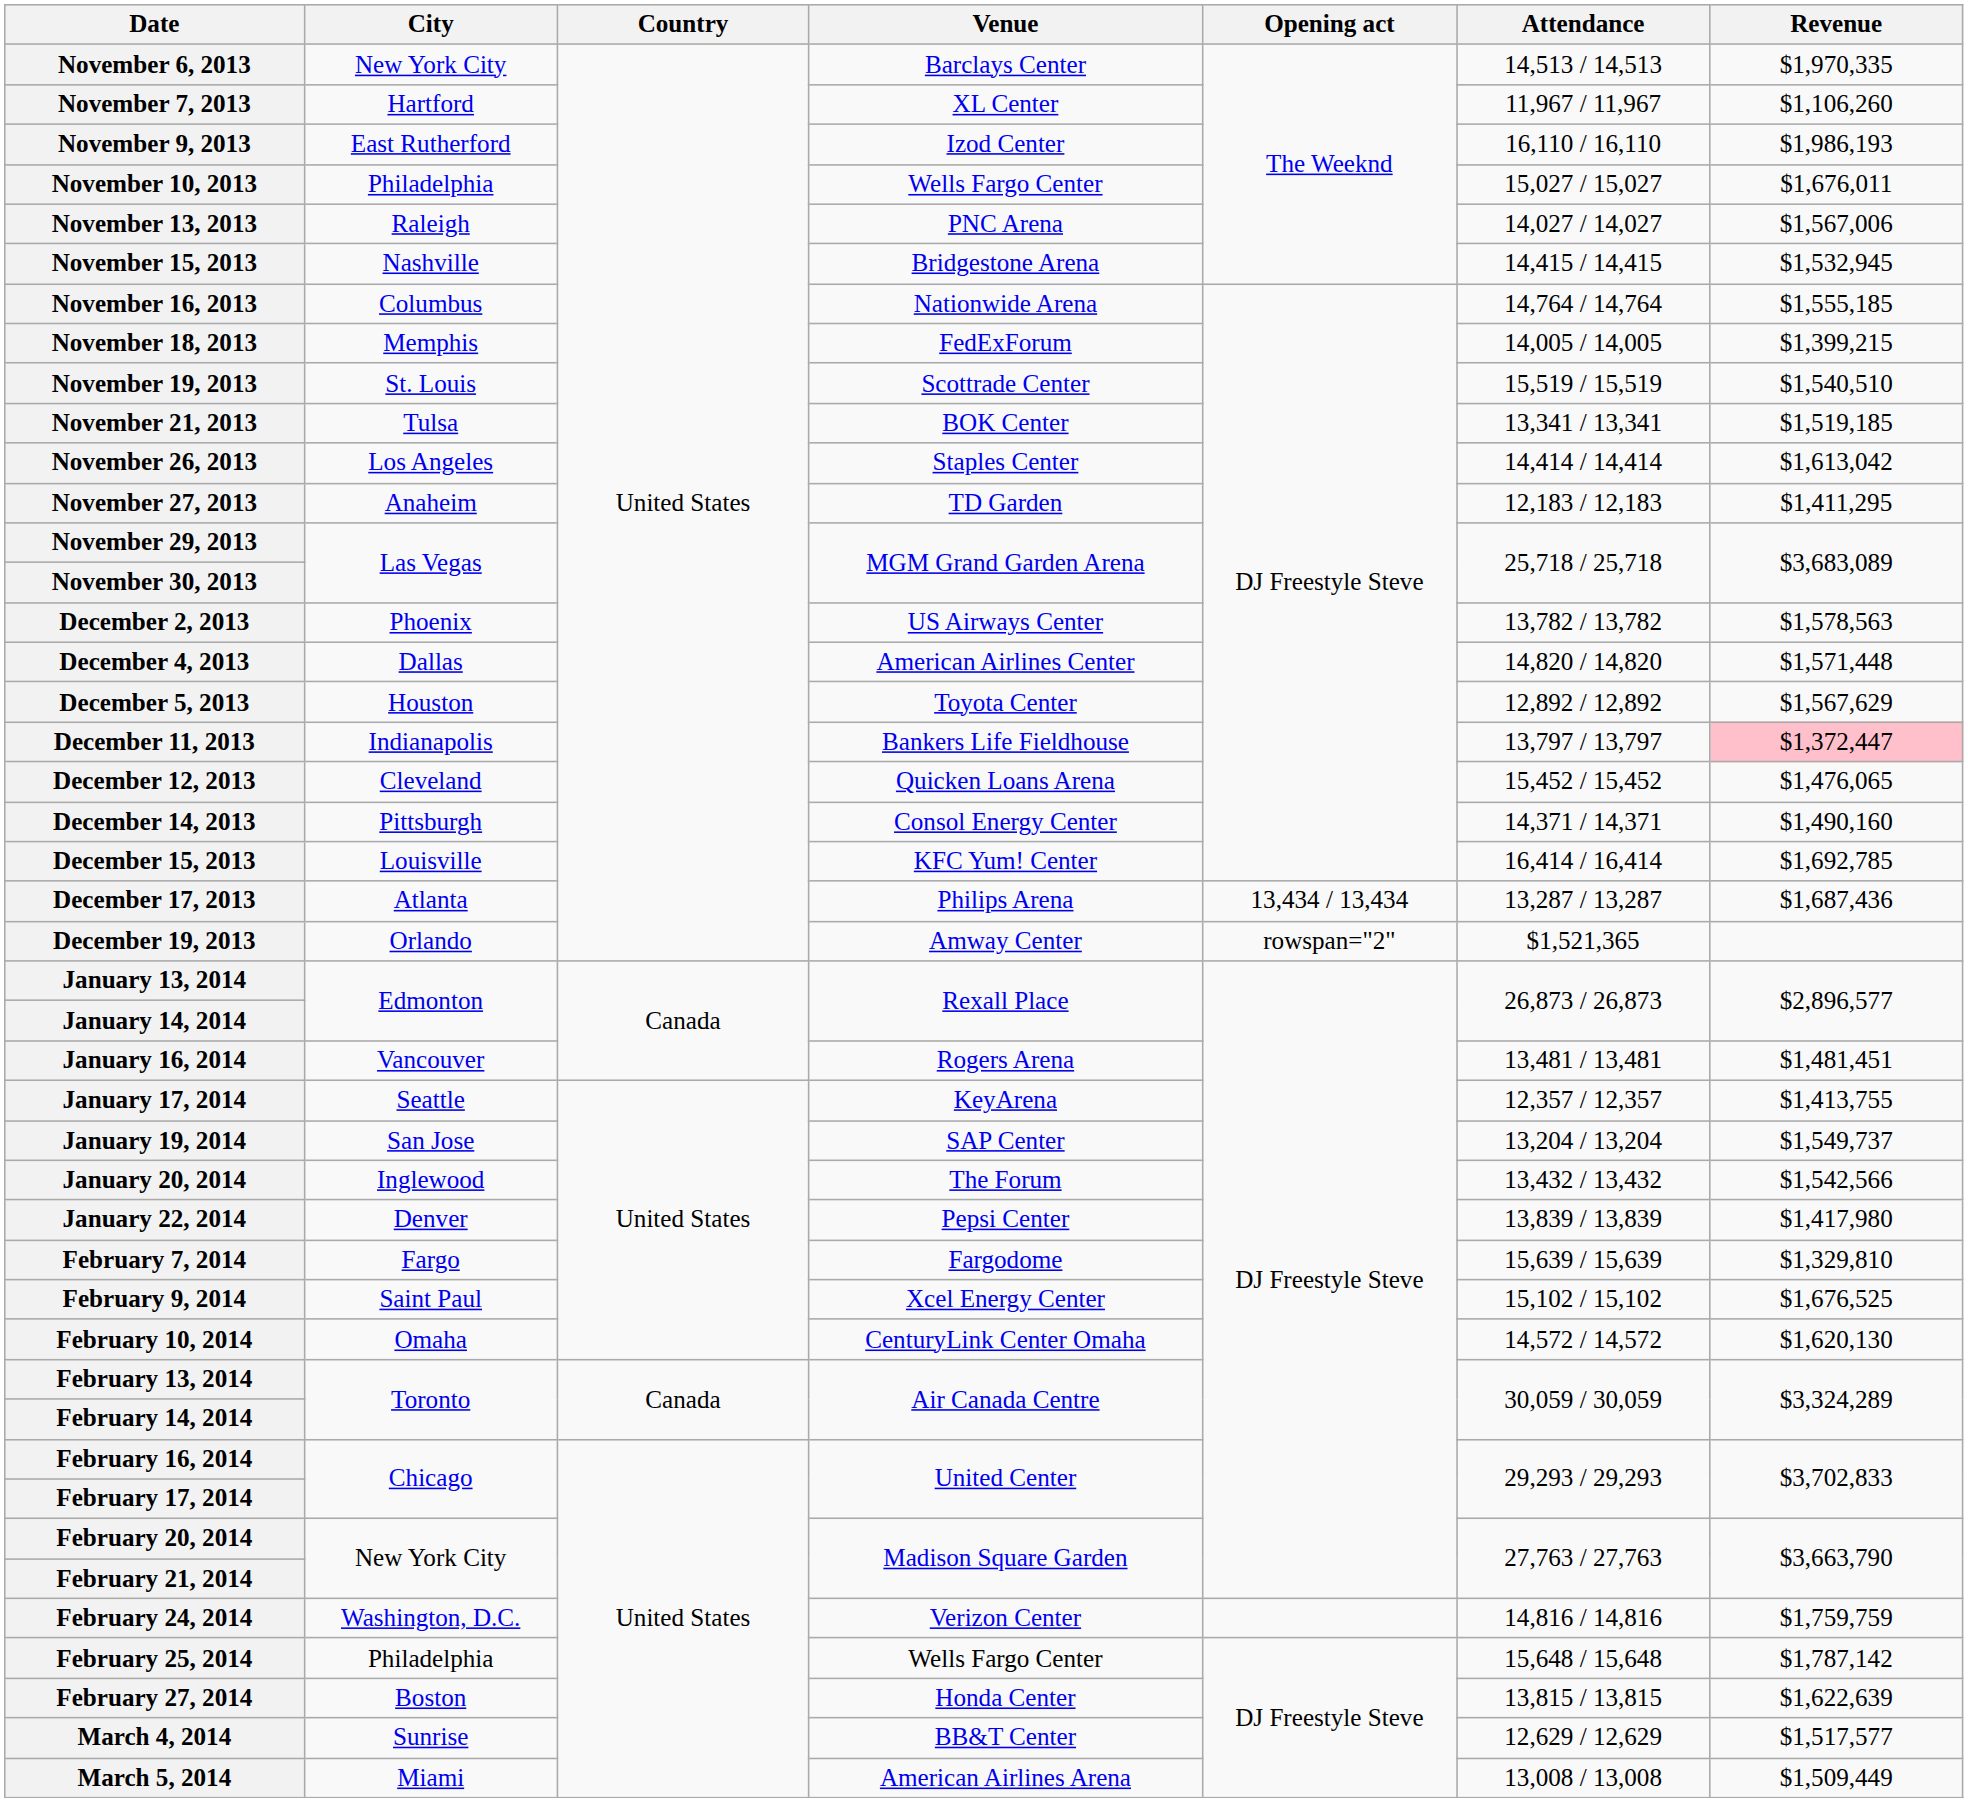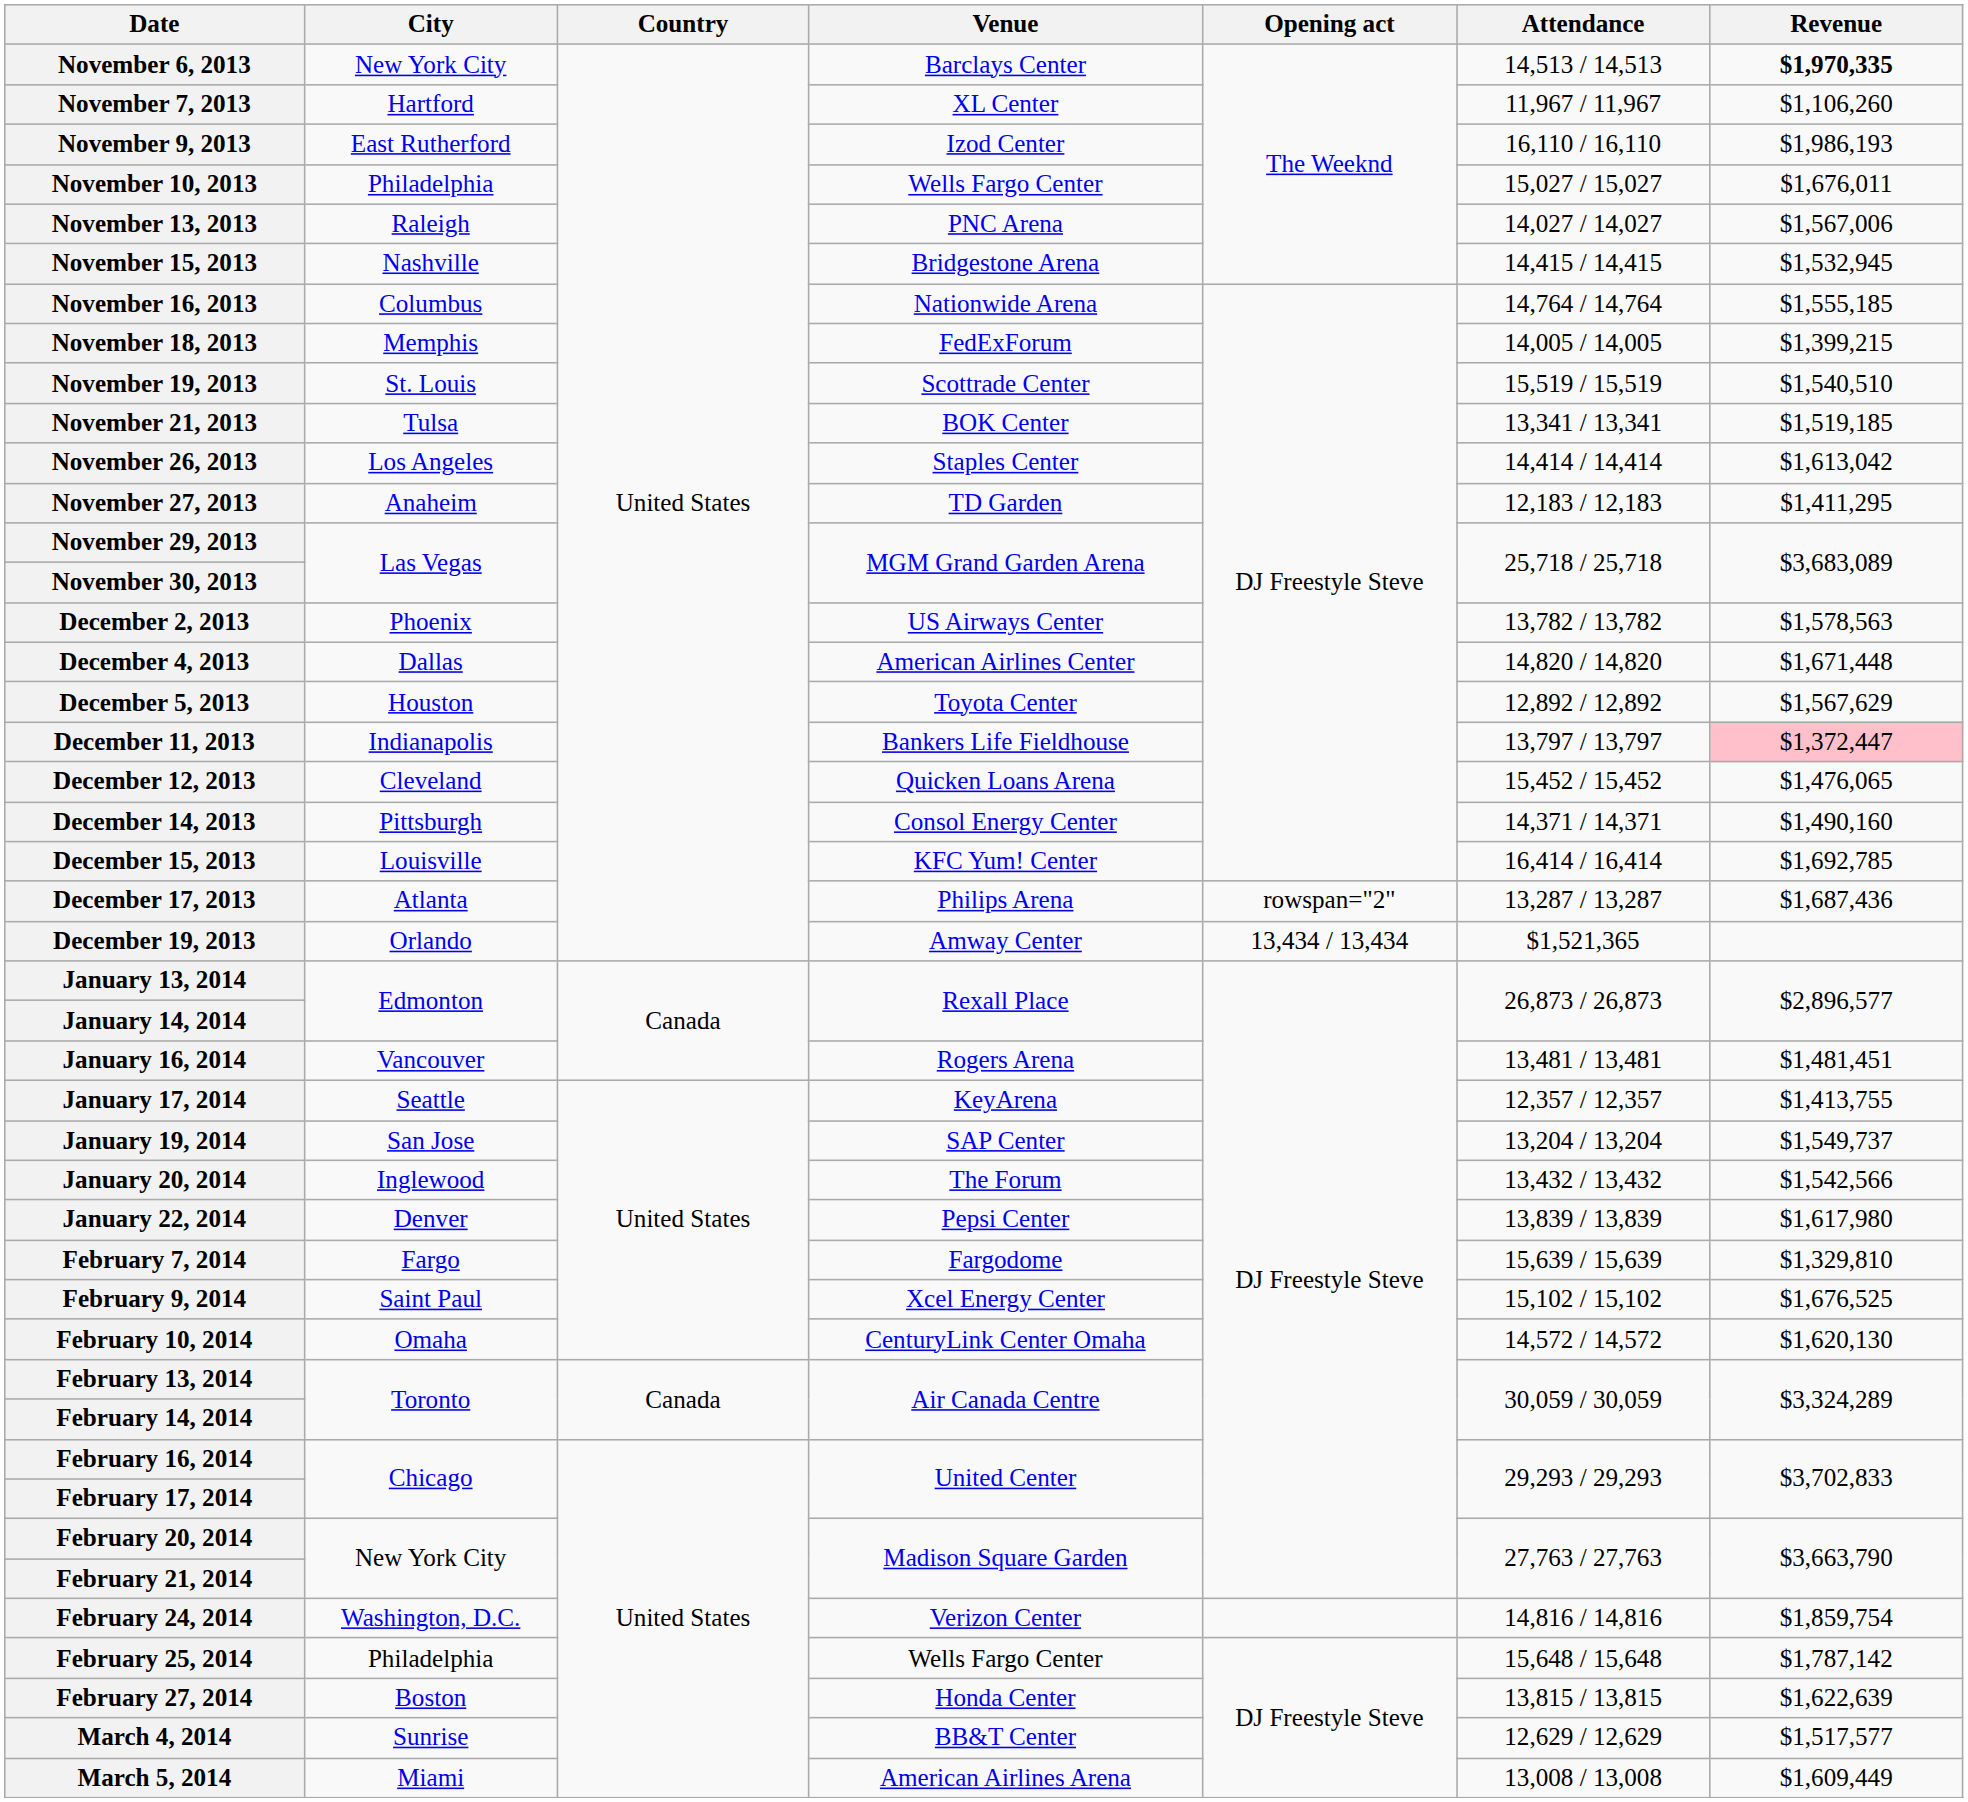November 6, 2013 | Revenue: normal -> bold
December 4, 2013 | Revenue: $1,571,448 -> $1,671,448
December 17, 2013 | Opening act: 13,434 / 13,434 -> rowspan="2"
December 19, 2013 | Opening act: rowspan="2" -> 13,434 / 13,434
January 22, 2014 | Revenue: $1,417,980 -> $1,617,980
February 24, 2014 | Revenue: $1,759,759 -> $1,859,754
March 5, 2014 | Revenue: $1,509,449 -> $1,609,449
